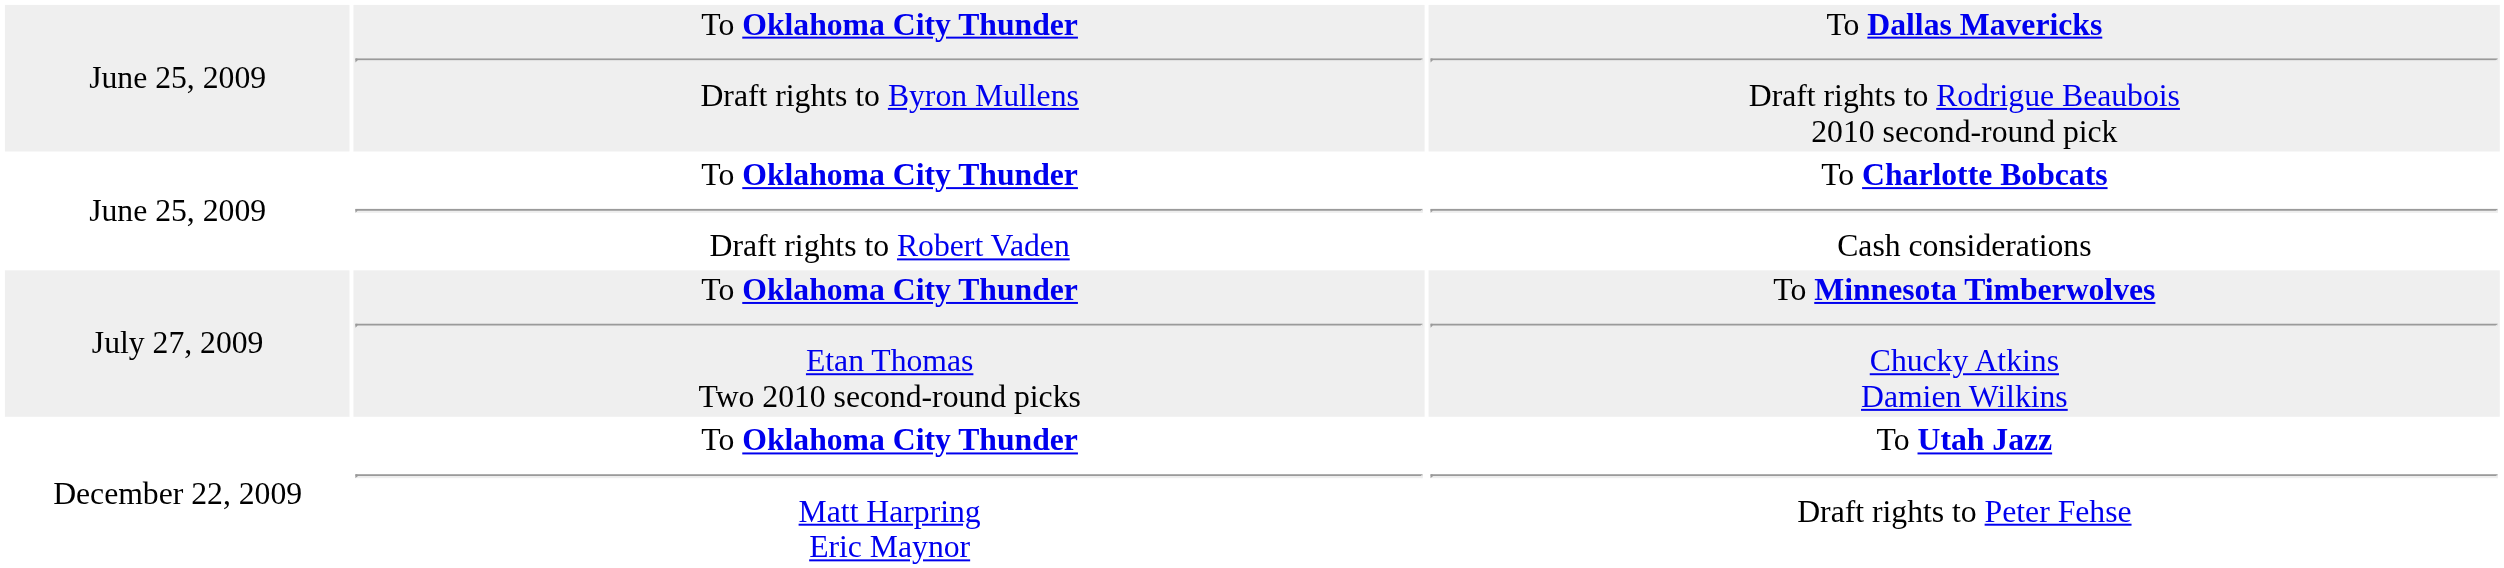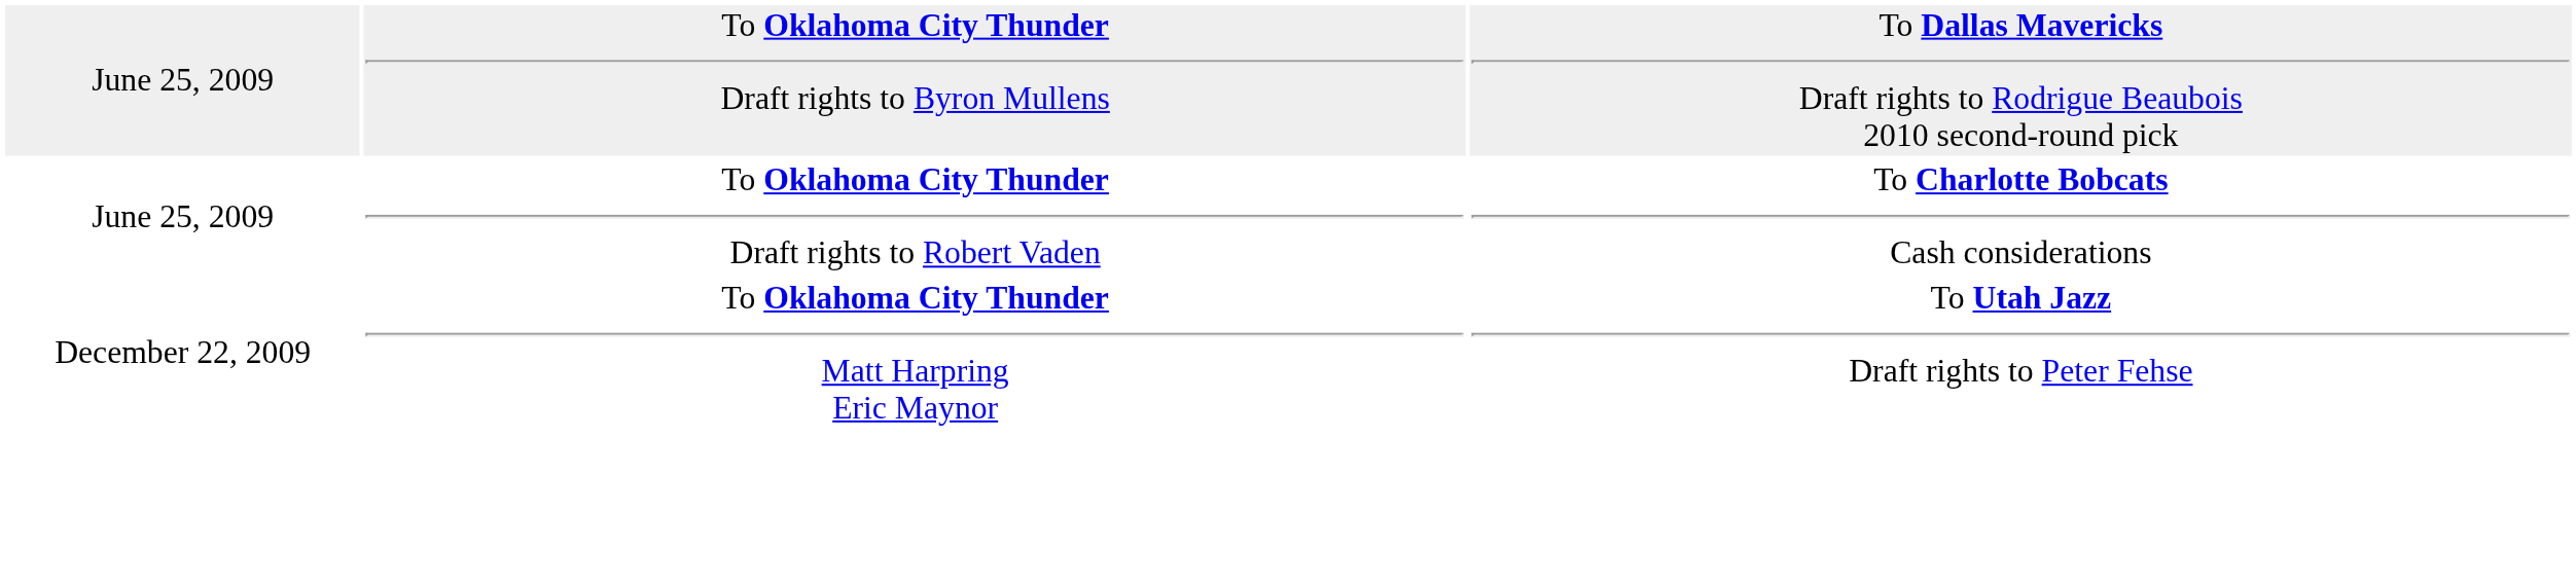- row: July 27, 2009 | To Oklahoma City Thunder Etan Thomas Two 2010 second-round picks | To Minnesota Timberwolves Chucky Atkins Damien Wilkins
